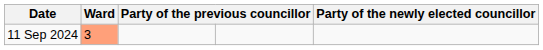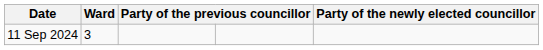11 Sep 2024 | Ward: lightsalmon background -> no background
